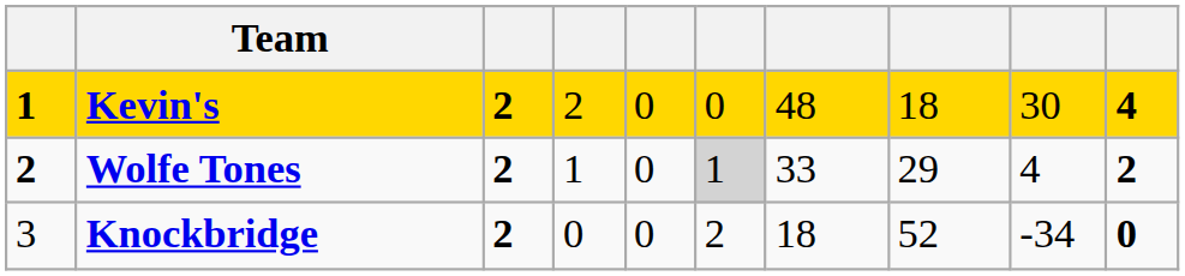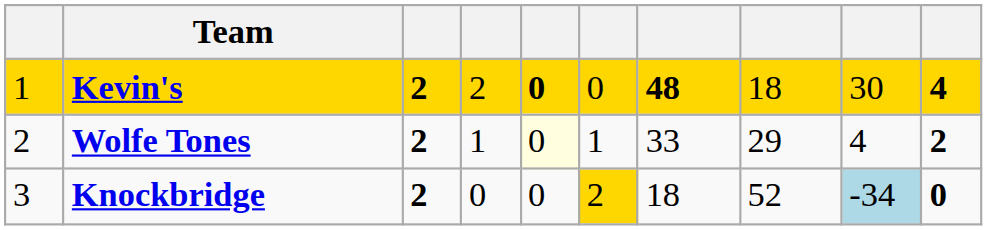Kevin's | column 1: bold -> normal
Kevin's | column 5: normal -> bold
Kevin's | column 7: normal -> bold
Wolfe Tones | column 1: bold -> normal
Wolfe Tones | column 5: no background -> lightyellow background
Wolfe Tones | column 6: lightgrey background -> no background
Knockbridge | column 6: no background -> gold background
Knockbridge | column 9: no background -> lightblue background
